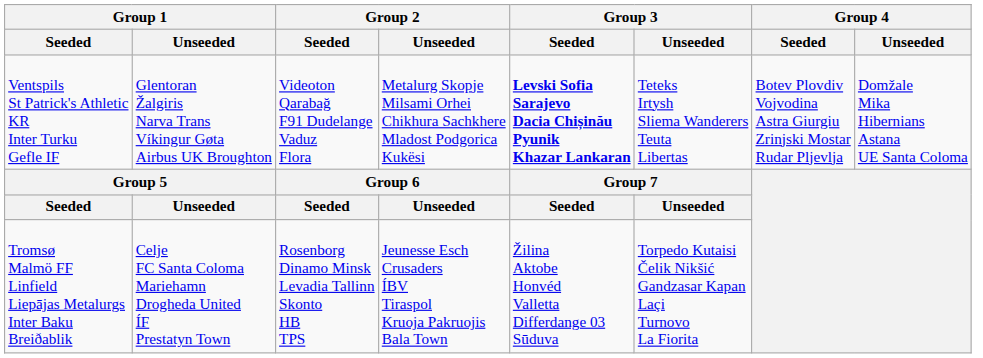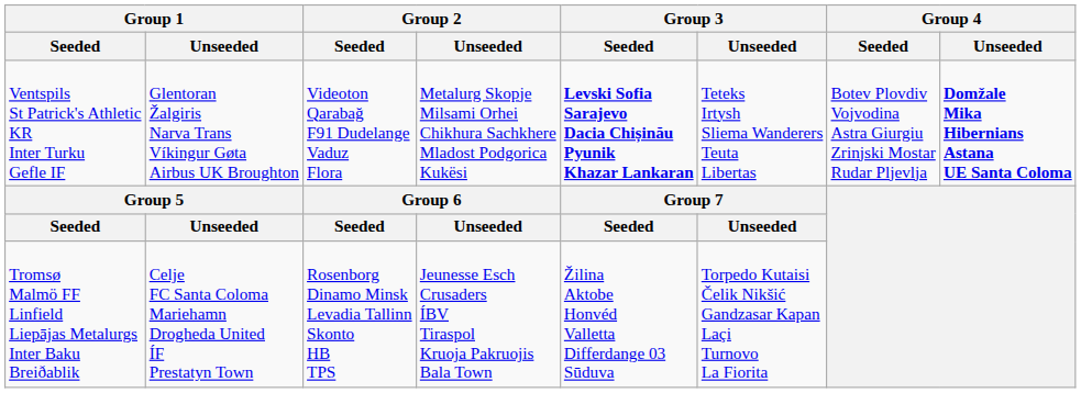Ventspils St Patrick's Athletic KR Inter Turku Gefle IF | Group 4 / Unseeded: normal -> bold
